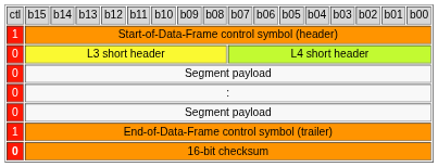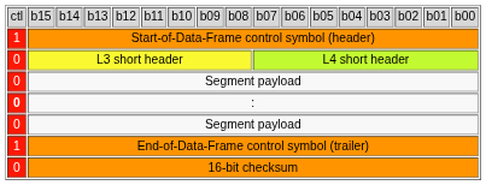: | column 1: normal -> bold
16-bit checksum | column 1: bold -> normal
